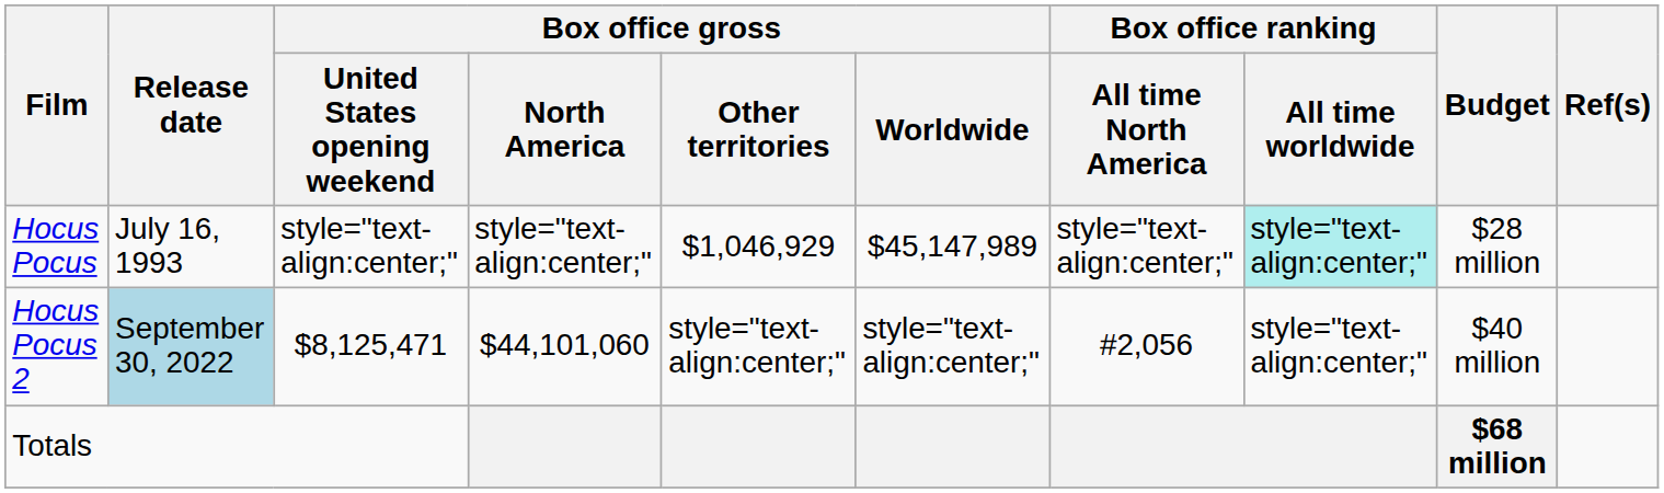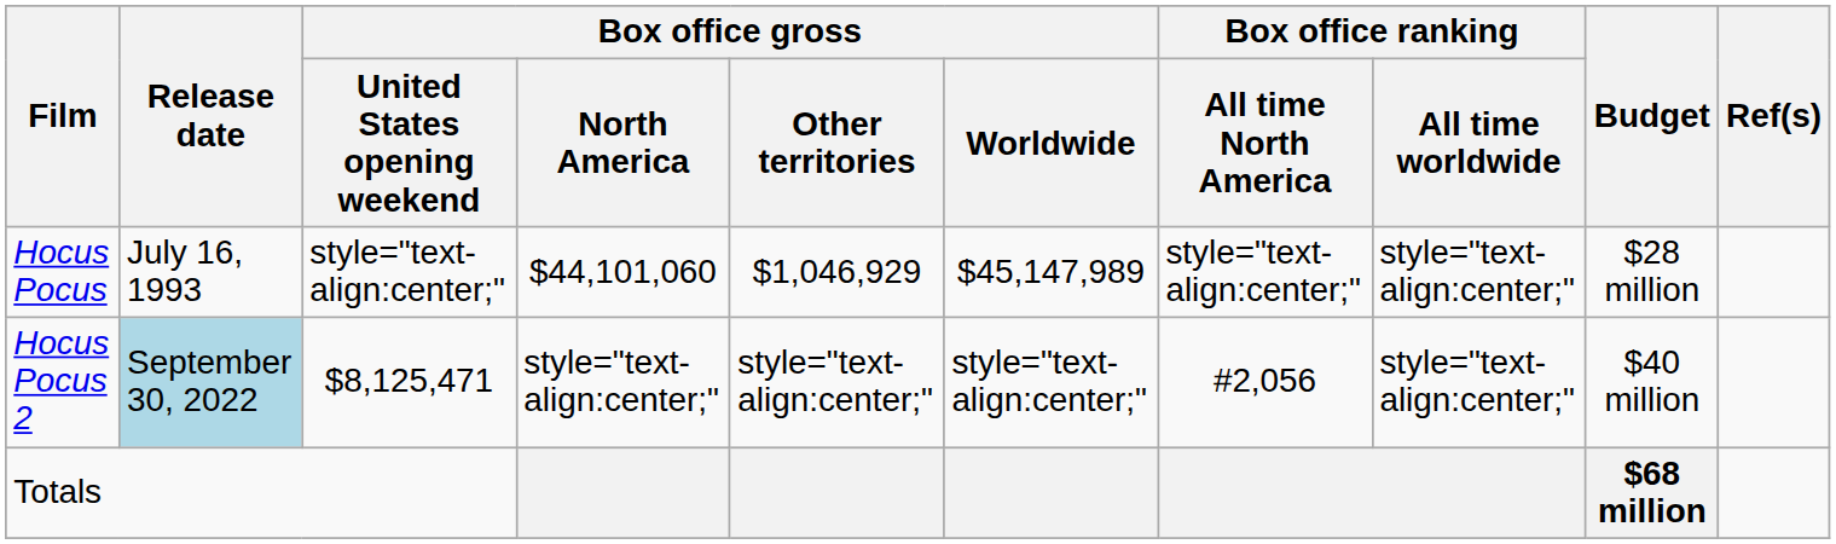Hocus Pocus | Box office gross / North America: style="text-align:center;" -> $44,101,060
Hocus Pocus | Box office ranking / All time worldwide: paleturquoise background -> no background
Hocus Pocus 2 | Box office gross / North America: $44,101,060 -> style="text-align:center;"
